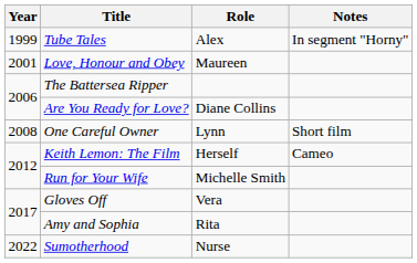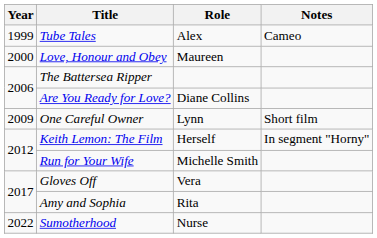Tube Tales | Notes: In segment "Horny" -> Cameo
Love, Honour and Obey | Year: 2001 -> 2000
One Careful Owner | Year: 2008 -> 2009
Keith Lemon: The Film | Notes: Cameo -> In segment "Horny"
